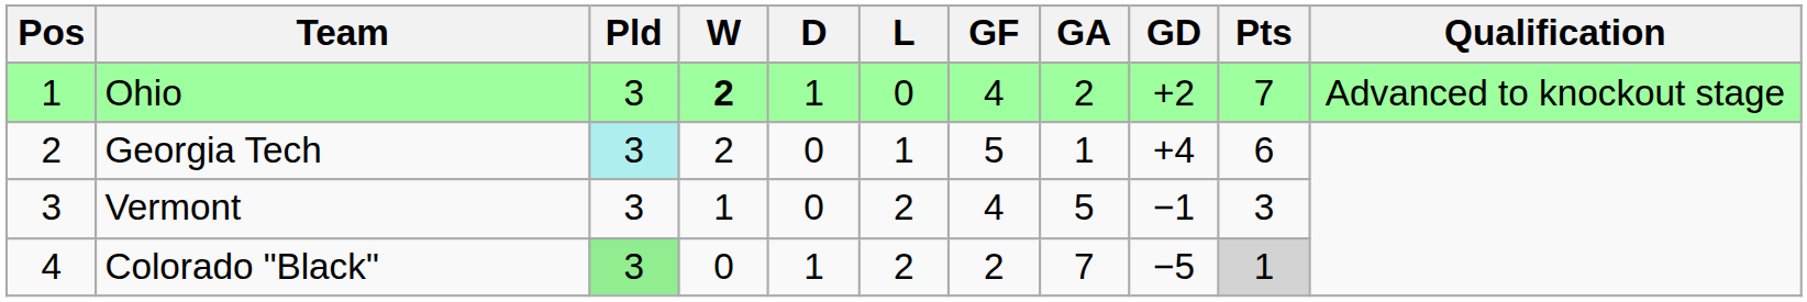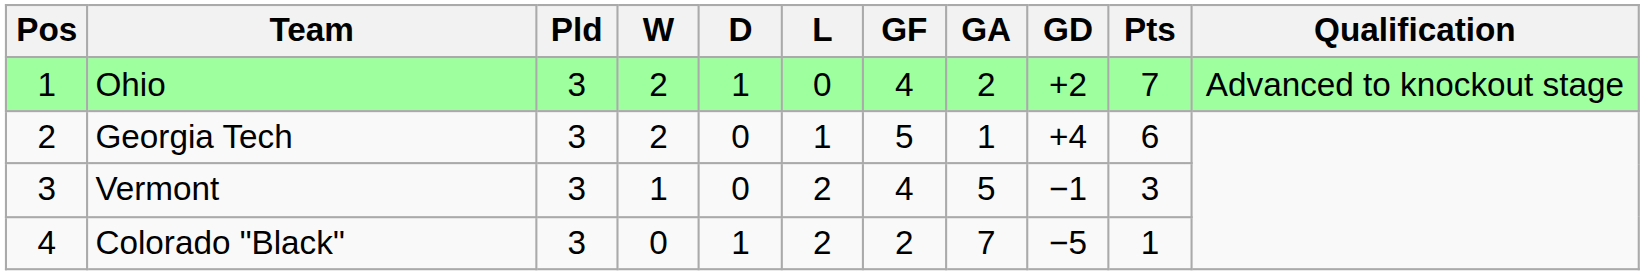Ohio | W: bold -> normal
Georgia Tech | Pld: paleturquoise background -> no background
Colorado "Black" | Pld: lightgreen background -> no background
Colorado "Black" | Pts: lightgrey background -> no background
